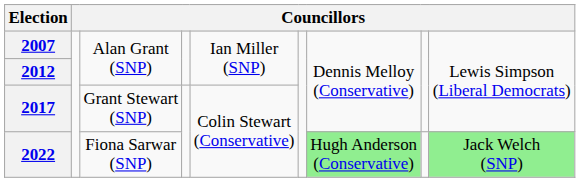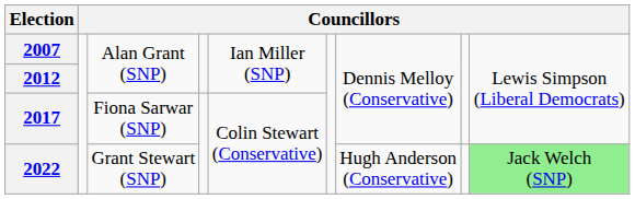2017 | column 3: Grant Stewart (SNP) -> Fiona Sarwar (SNP)
2022 | column 3: Fiona Sarwar (SNP) -> Grant Stewart (SNP)
2022 | column 7: lightgreen background -> no background
